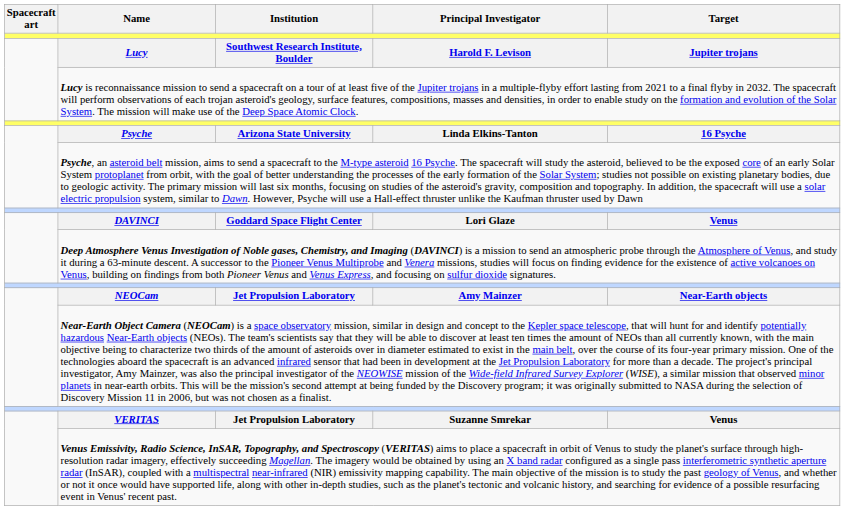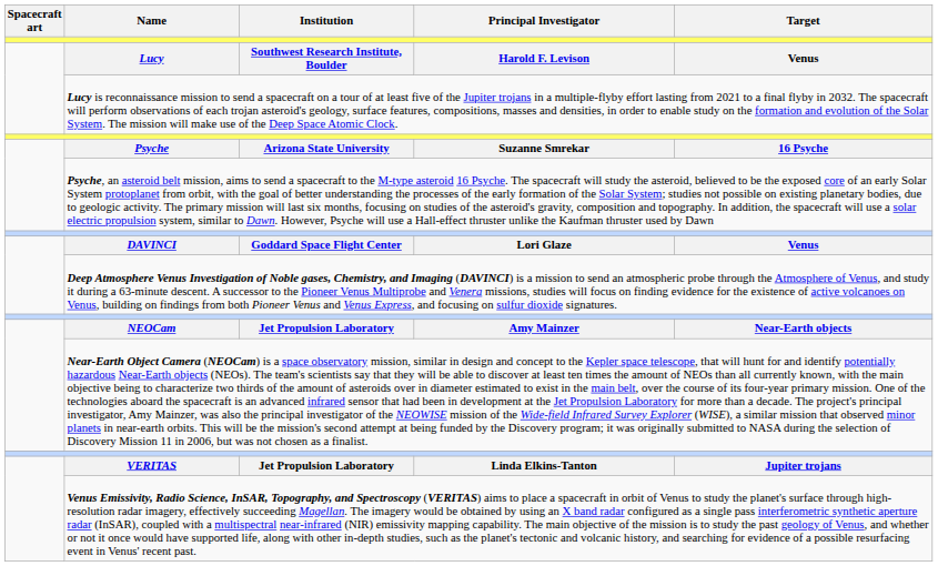Lucy | Target: Jupiter trojans -> Venus
Psyche | Principal Investigator: Linda Elkins-Tanton -> Suzanne Smrekar
VERITAS | Principal Investigator: Suzanne Smrekar -> Linda Elkins-Tanton
VERITAS | Target: Venus -> Jupiter trojans
